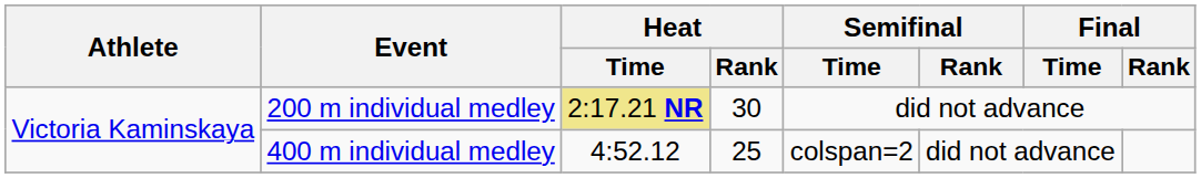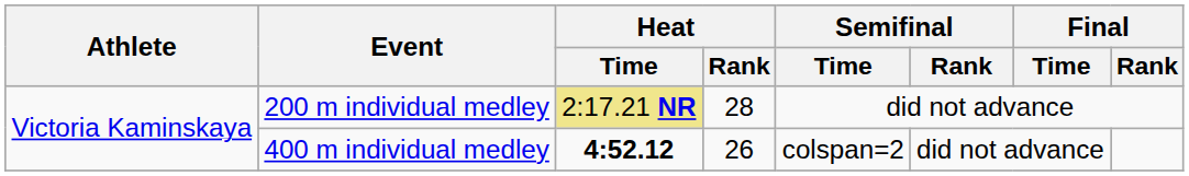200 m individual medley | Heat / Rank: 30 -> 28
400 m individual medley | Heat / Time: normal -> bold
400 m individual medley | Heat / Rank: 25 -> 26
